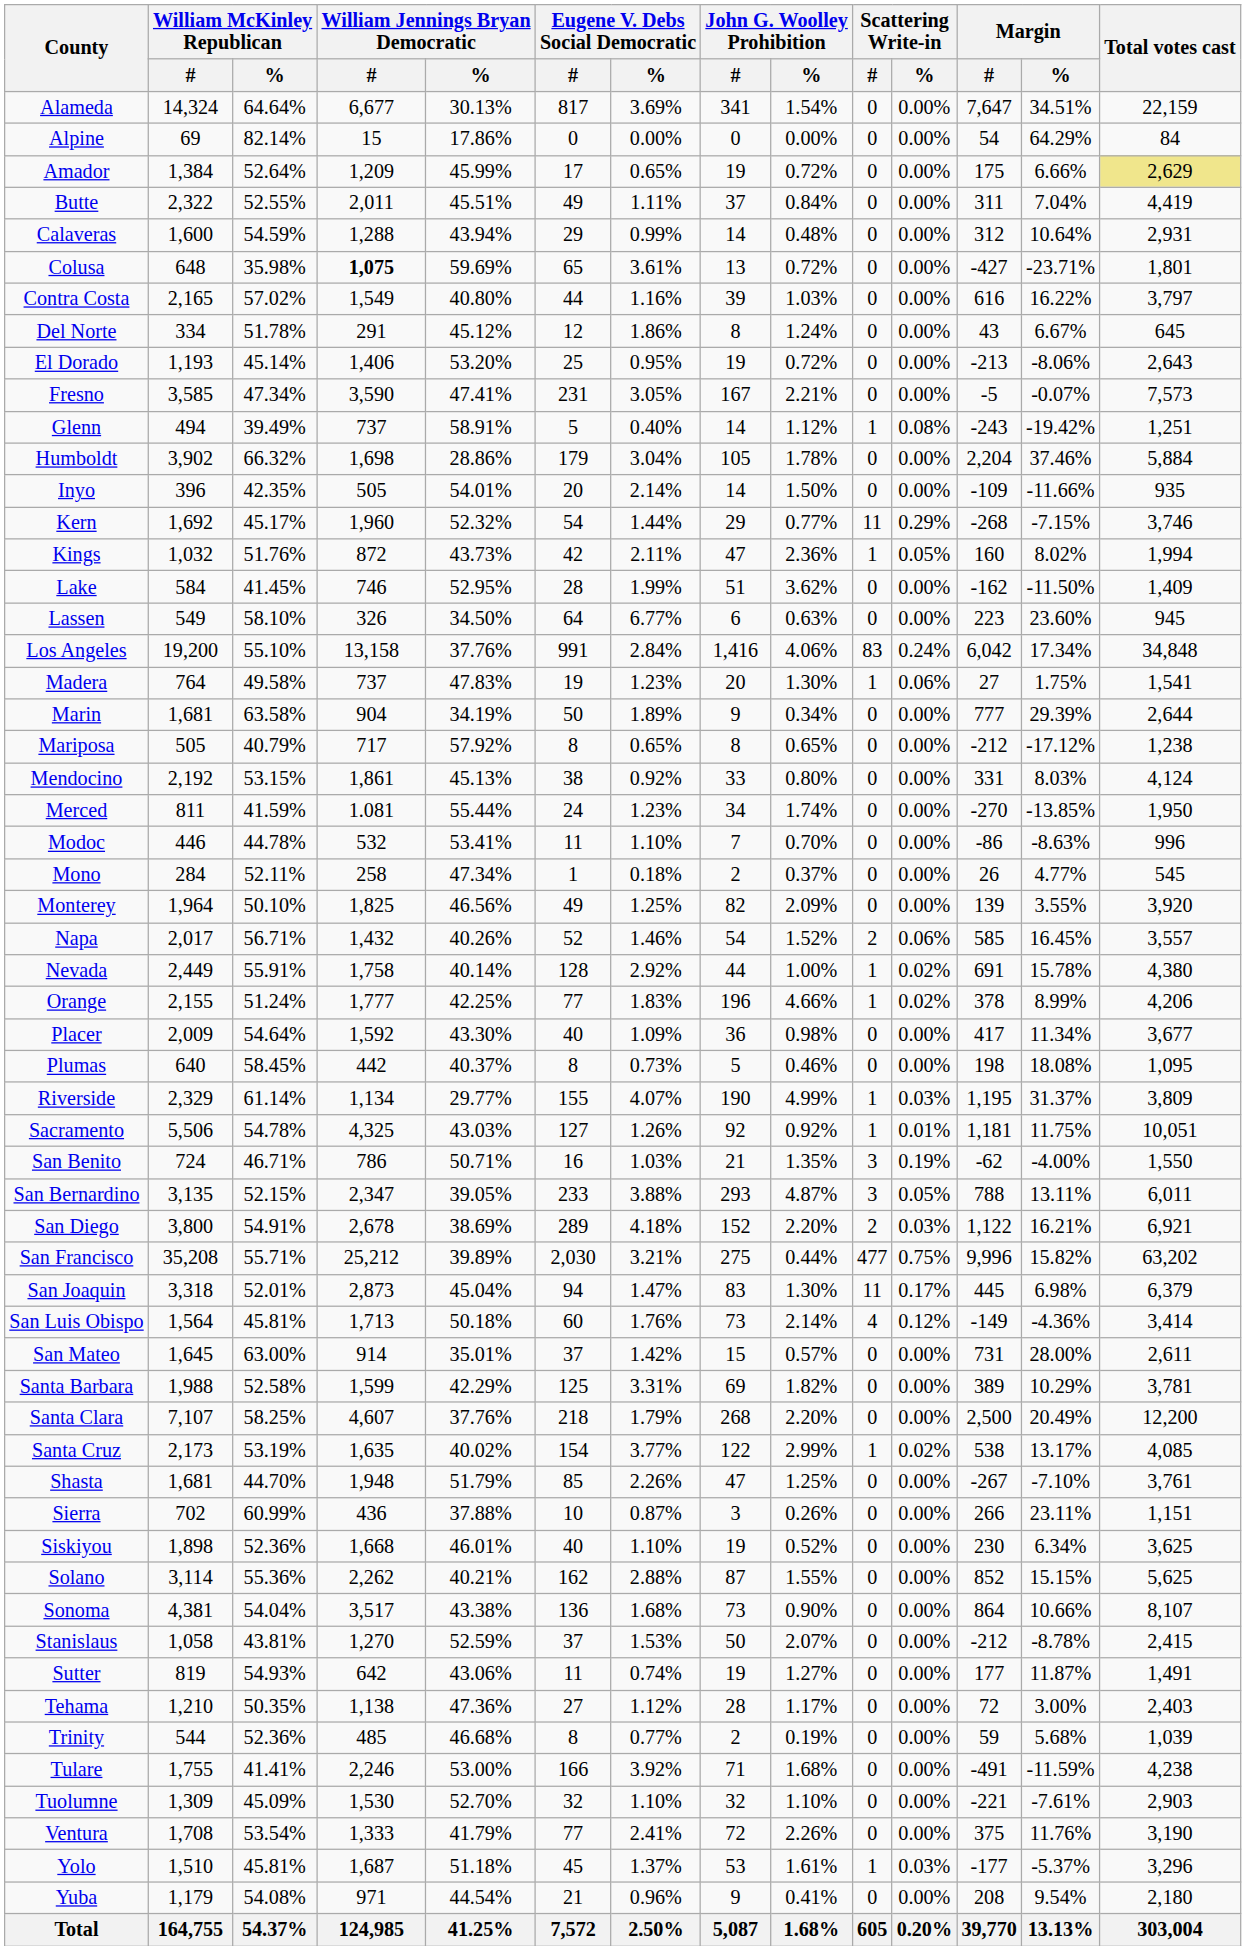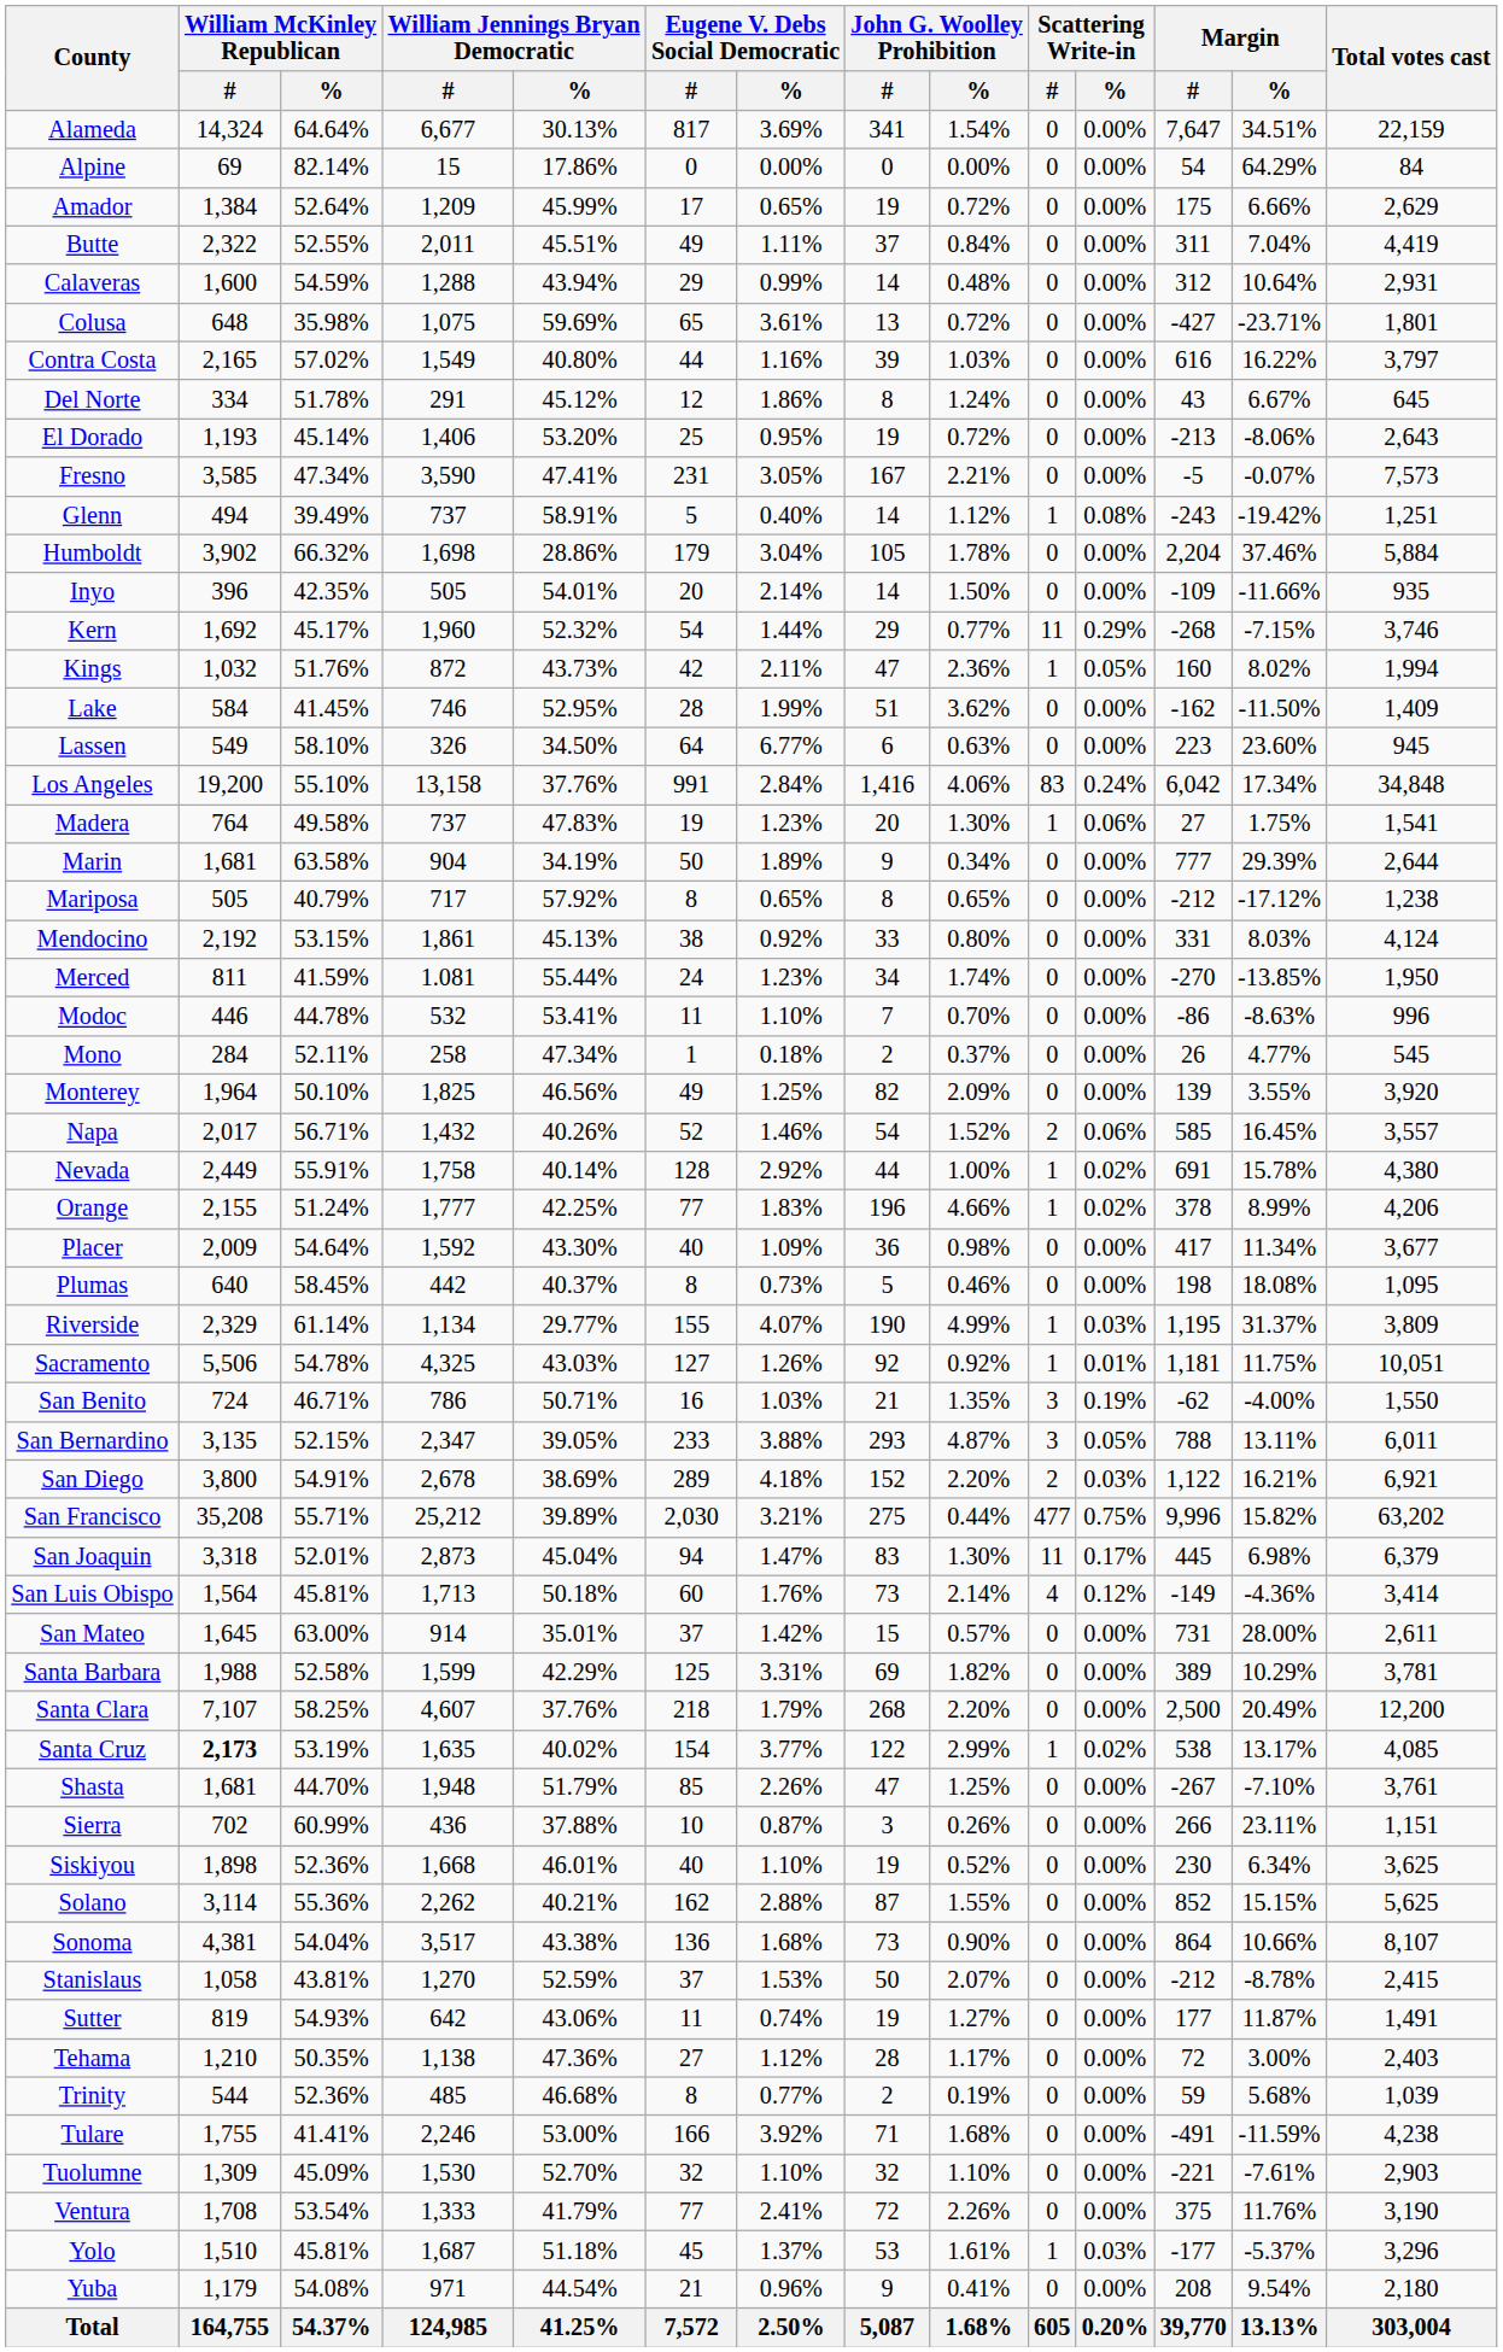Amador | Total votes cast: khaki background -> no background
Colusa | William Jennings Bryan Democratic / #: bold -> normal
Santa Cruz | William McKinley Republican / #: normal -> bold
